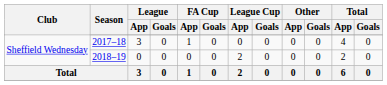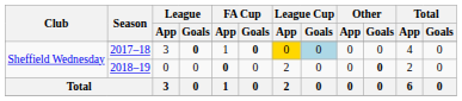2017–18 | League / Goals: normal -> bold
2017–18 | FA Cup / Goals: normal -> bold
2017–18 | League Cup / App: no background -> gold background
2017–18 | League Cup / Goals: no background -> lightblue background
2018–19 | FA Cup / App: normal -> bold
2018–19 | Other / Goals: normal -> bold
